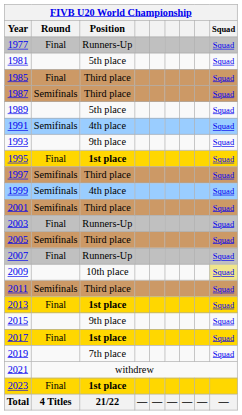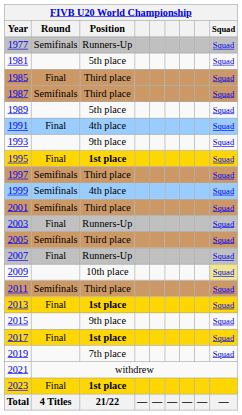1977 | FIVB U20 World Championship / Round: Final -> Semifinals
1991 | FIVB U20 World Championship / Round: Semifinals -> Final
